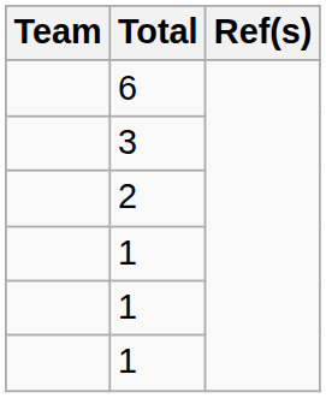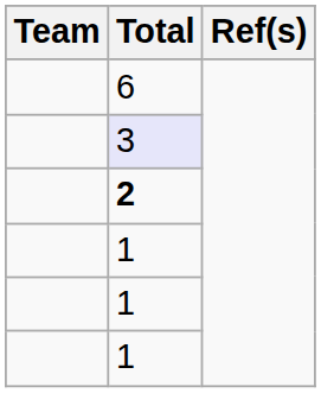3 | Total: no background -> lavender background
2 | Total: normal -> bold
